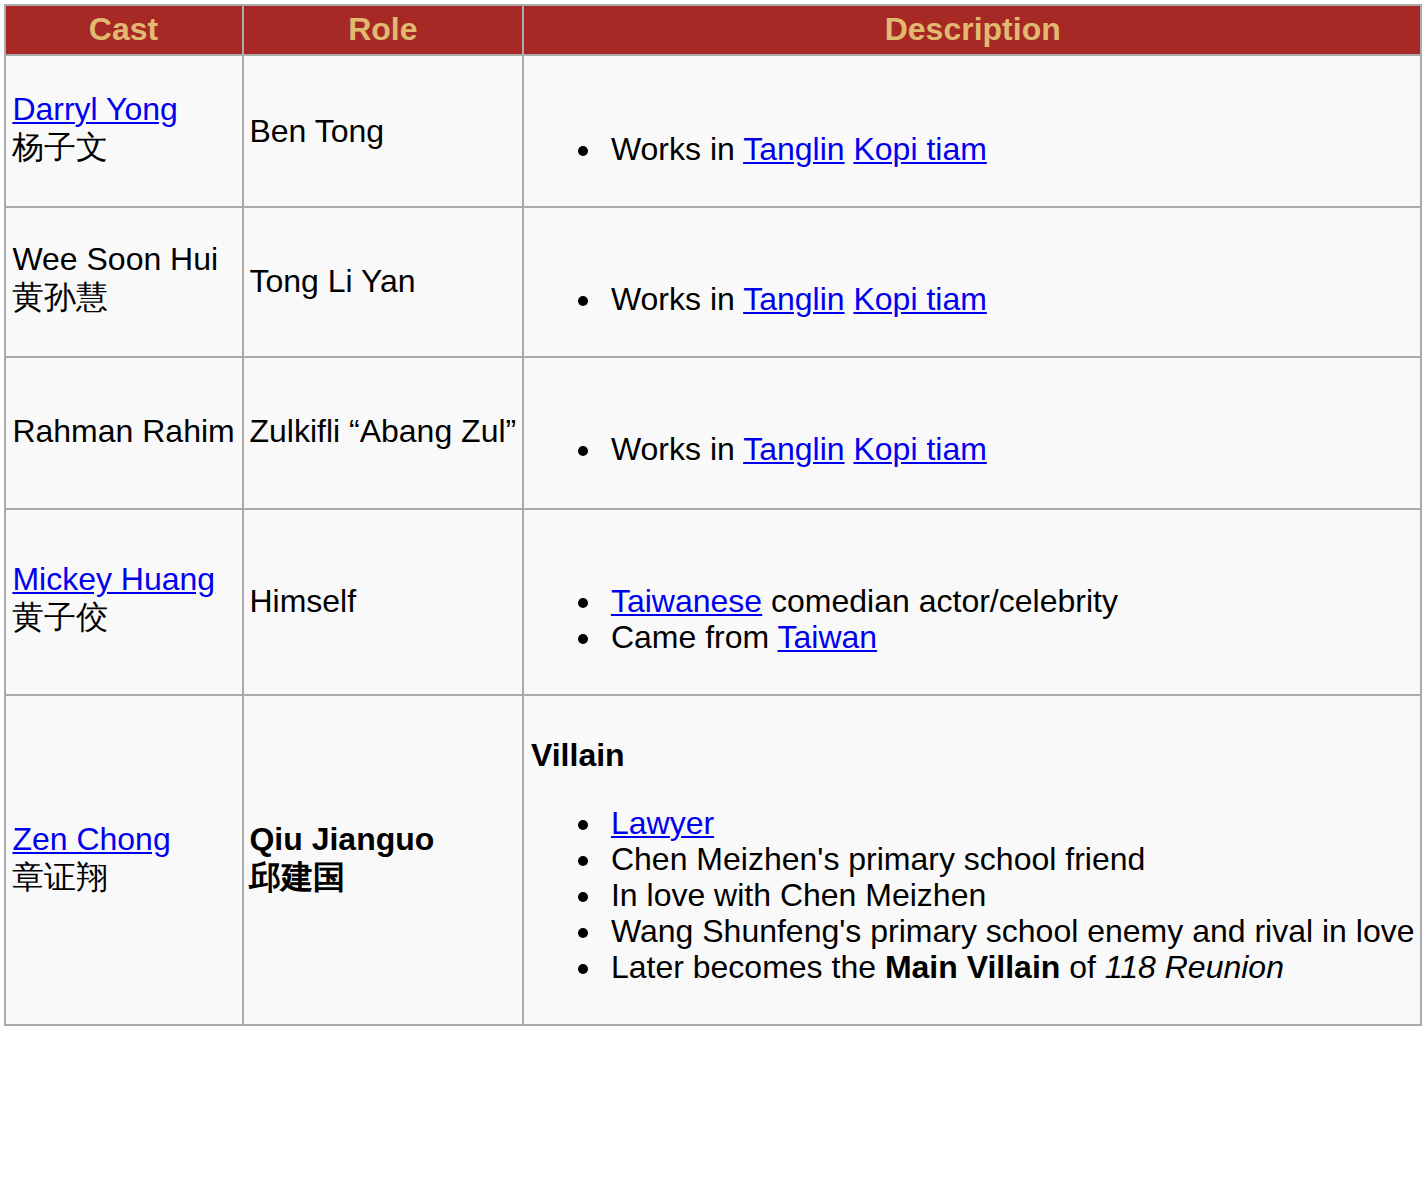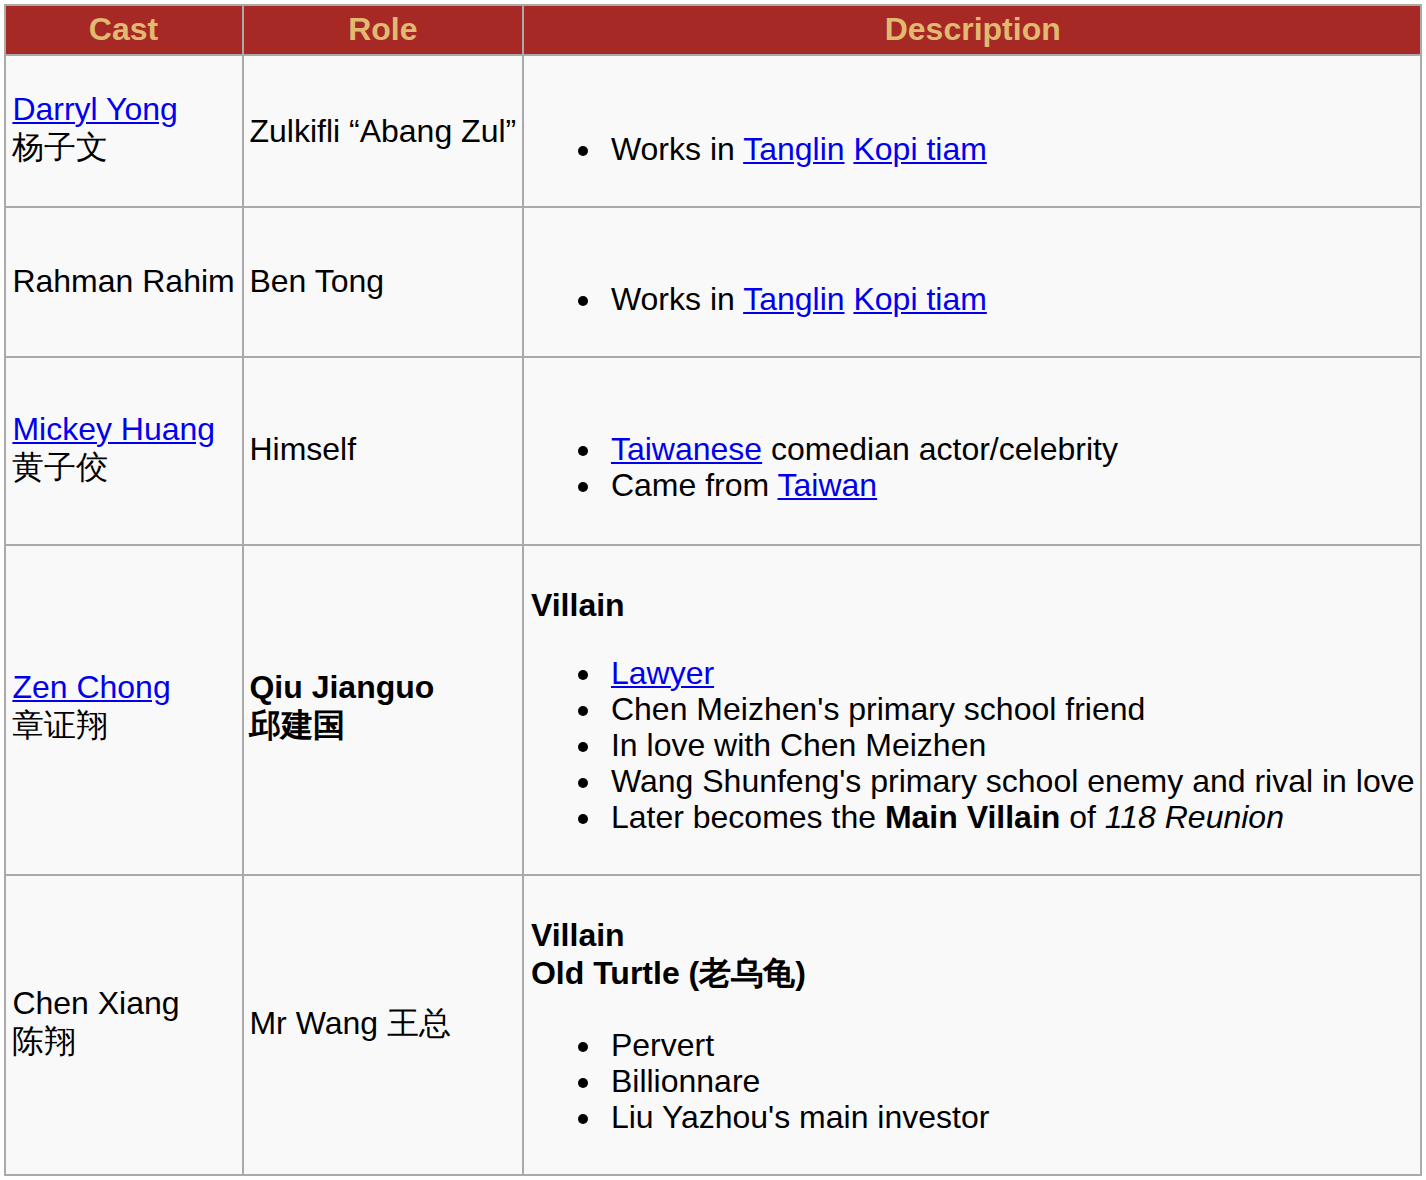Darryl Yong 杨子文 | Role: Ben Tong -> Zulkifli “Abang Zul”
- row: Wee Soon Hui 黄孙慧 | Tong Li Yan | Works in Tanglin Kopi tiam
Rahman Rahim | Role: Zulkifli “Abang Zul” -> Ben Tong
+ row: Chen Xiang 陈翔 | Mr Wang 王总 | Villain Old Turtle (老乌龟) Pervert Billionnare Liu Yazhou's main investor
